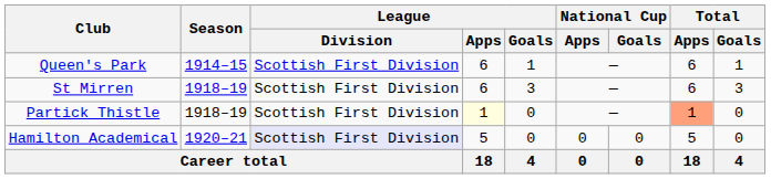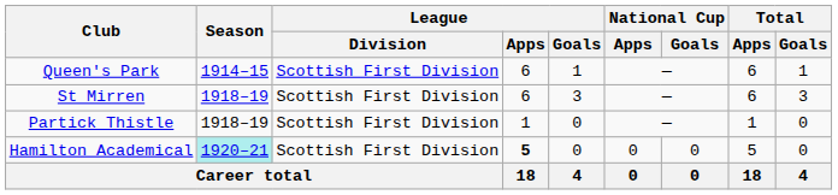Partick Thistle | League / Apps: lightyellow background -> no background
Partick Thistle | Total / Apps: lightsalmon background -> no background
Hamilton Academical | Season: no background -> paleturquoise background
Hamilton Academical | League / Division: lavender background -> no background
Hamilton Academical | League / Apps: normal -> bold
